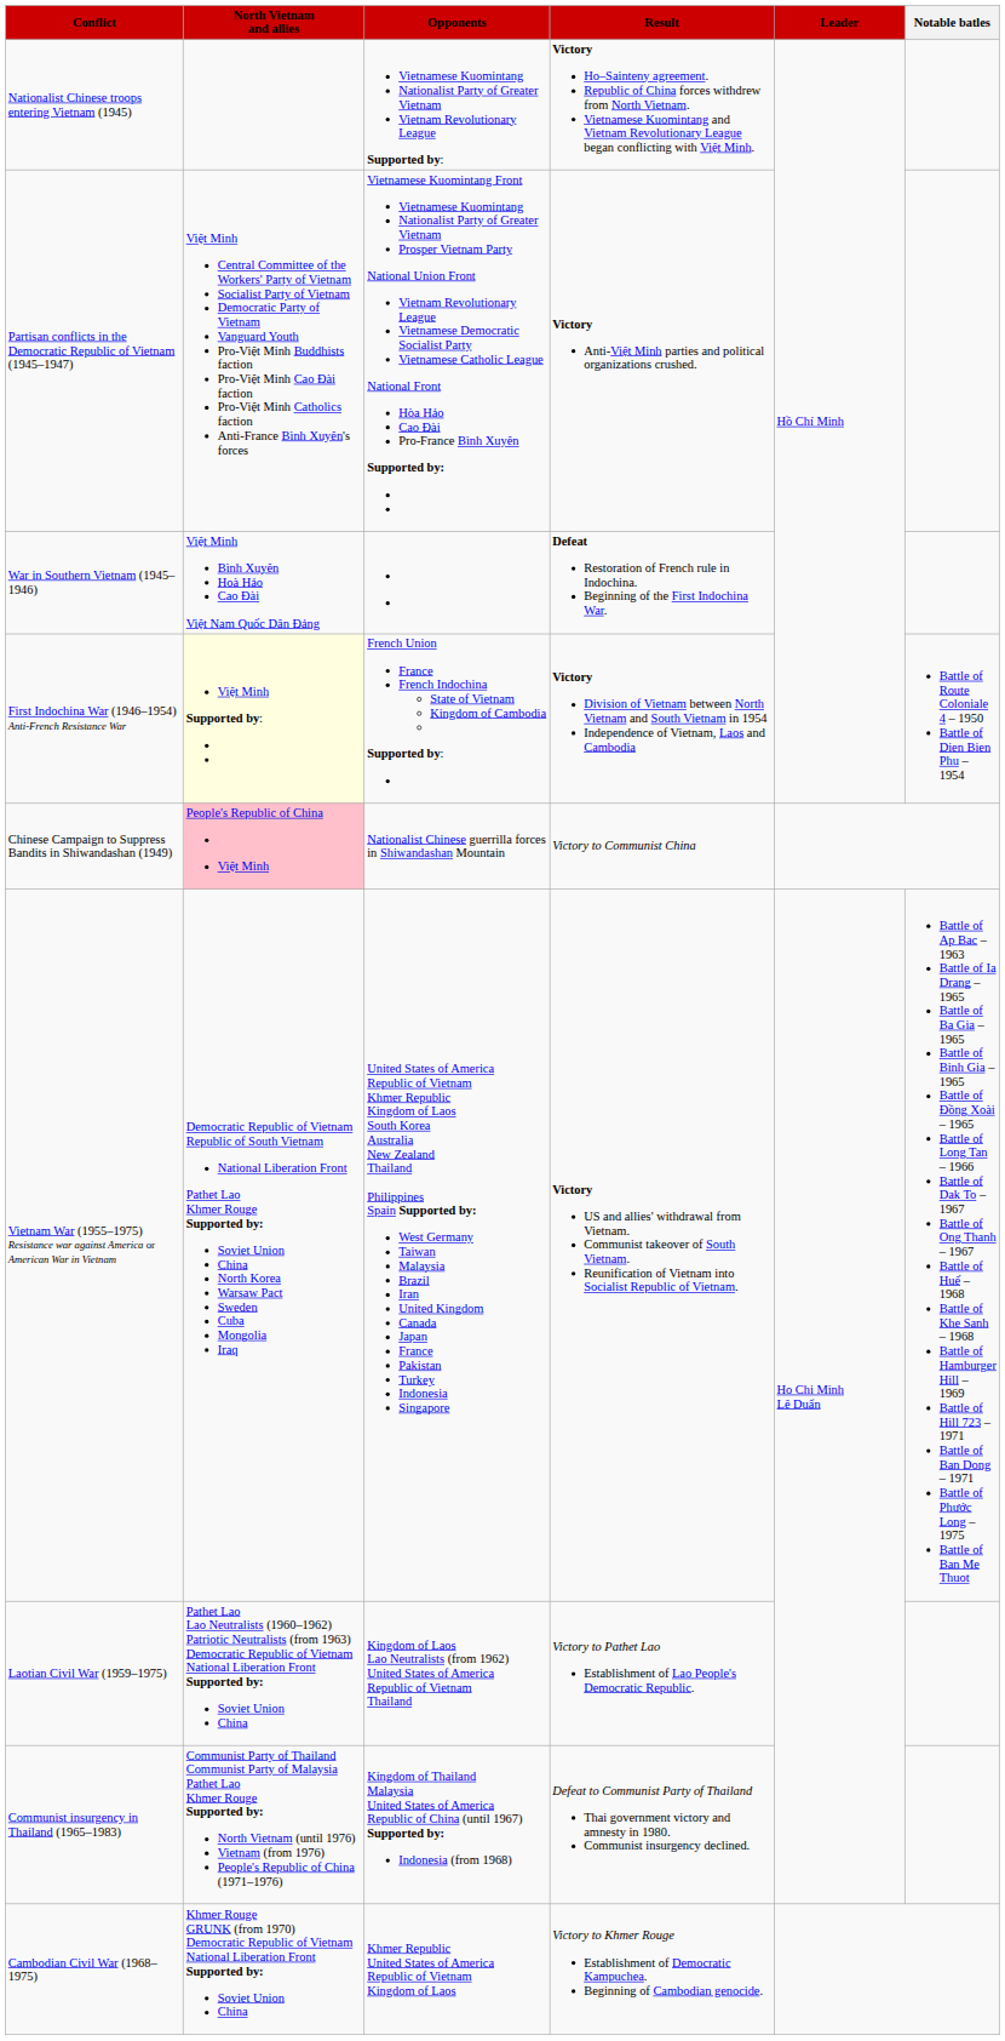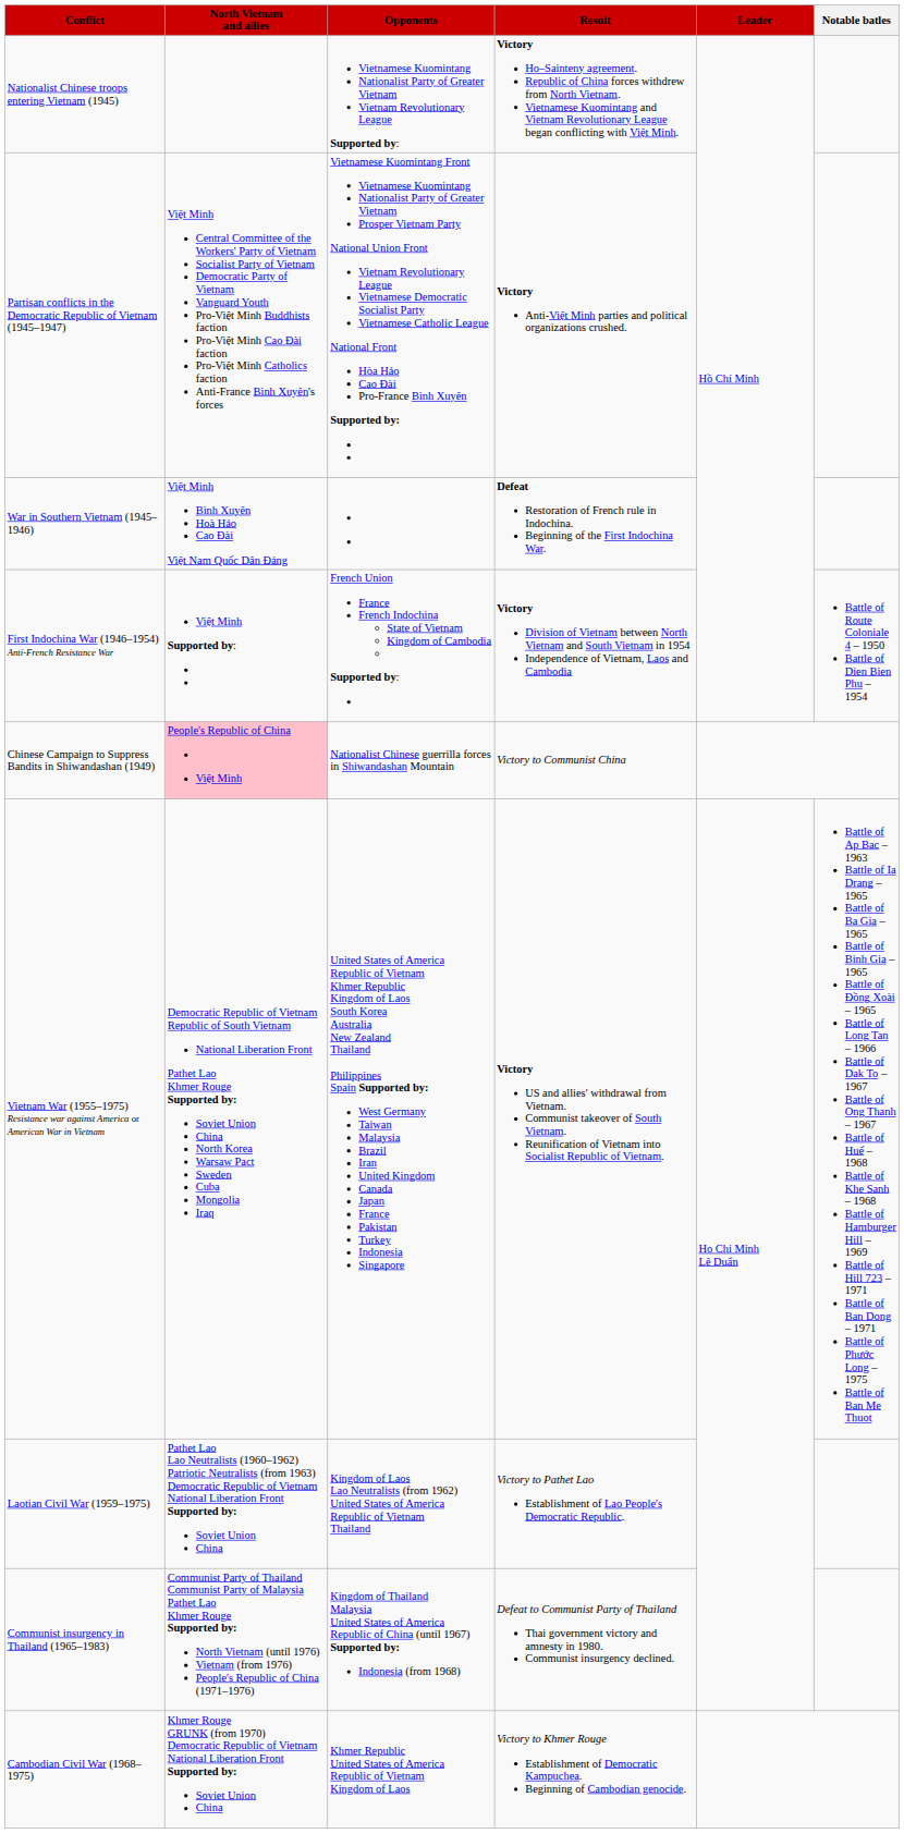First Indochina War (1946–1954) Anti-French Resistance War | North Vietnam and allies: lightyellow background -> no background
